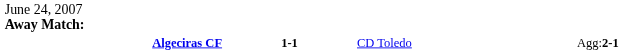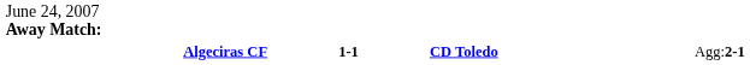Algeciras CF | column 3: normal -> bold
